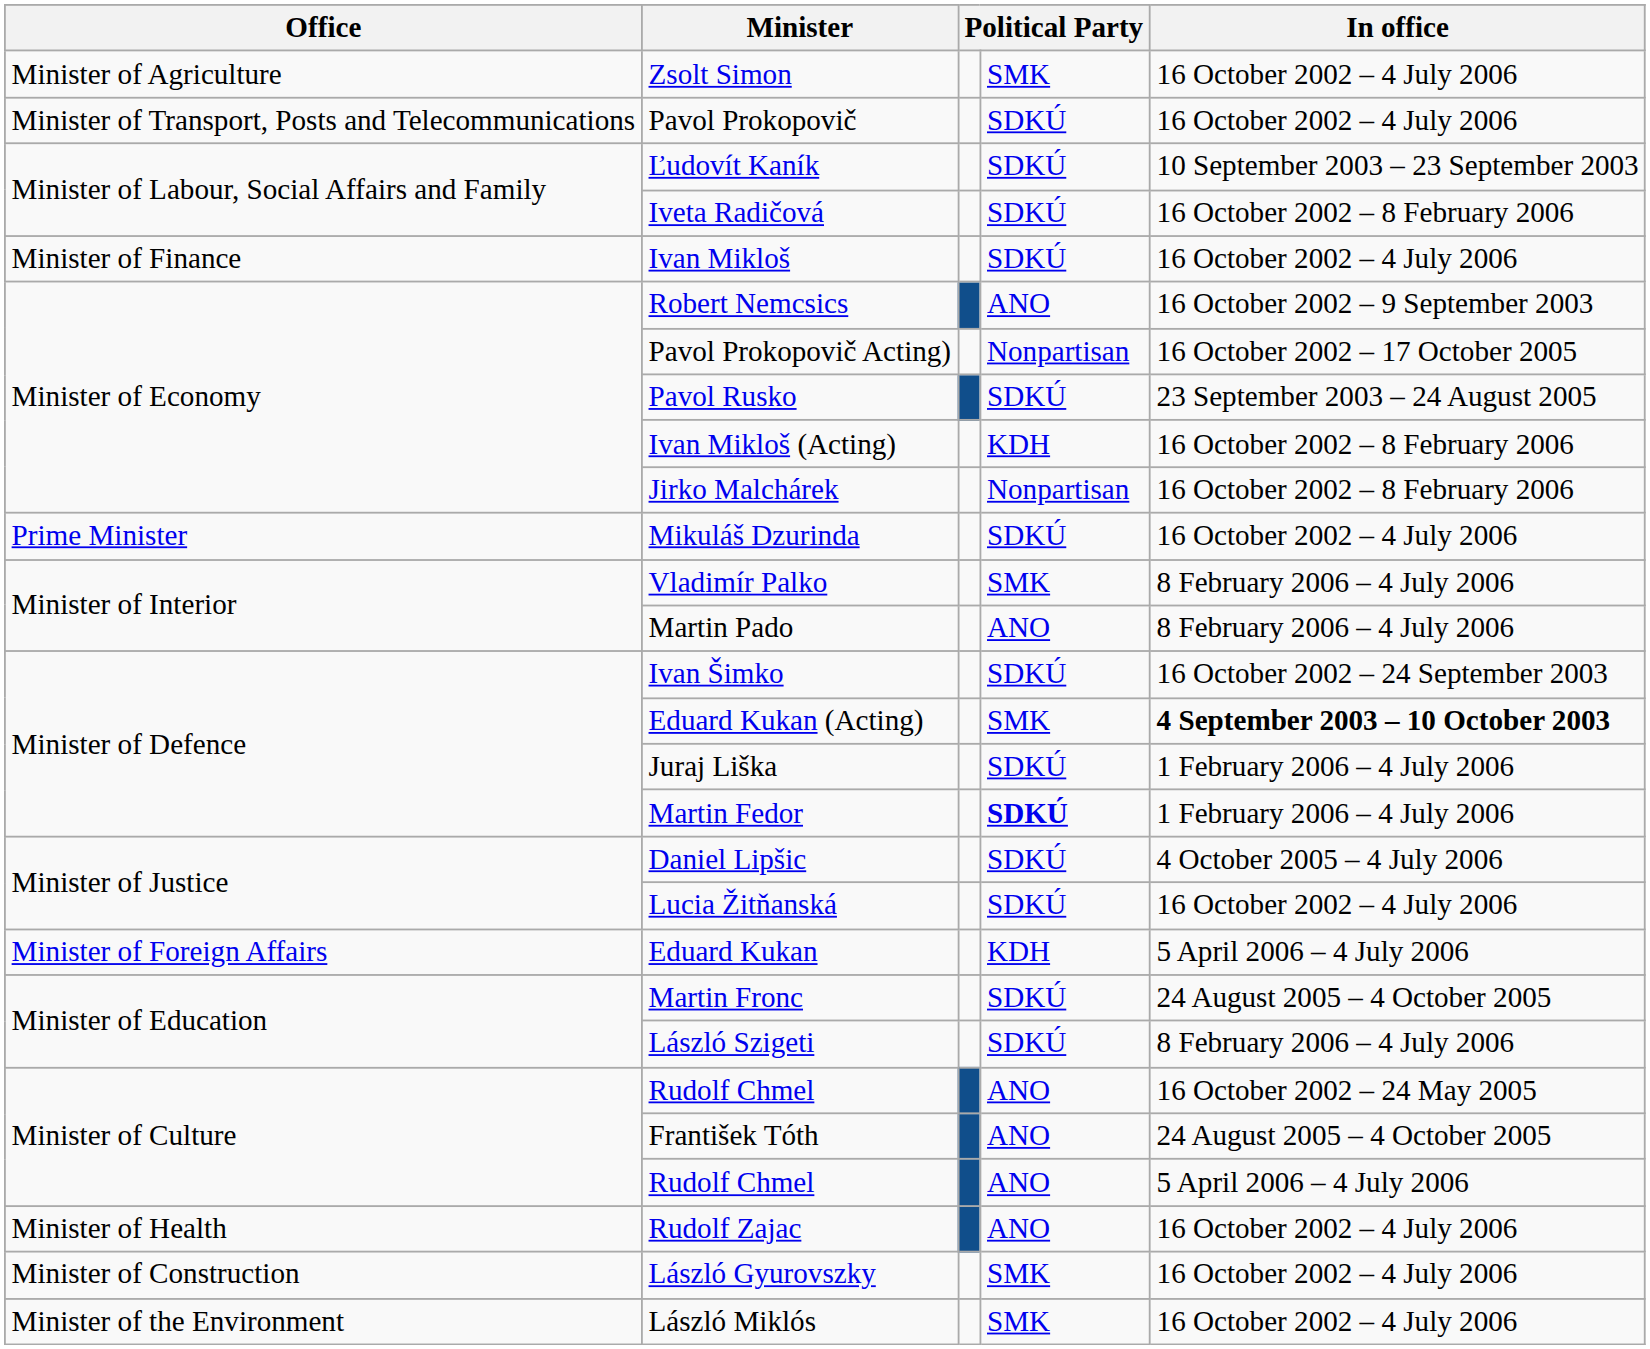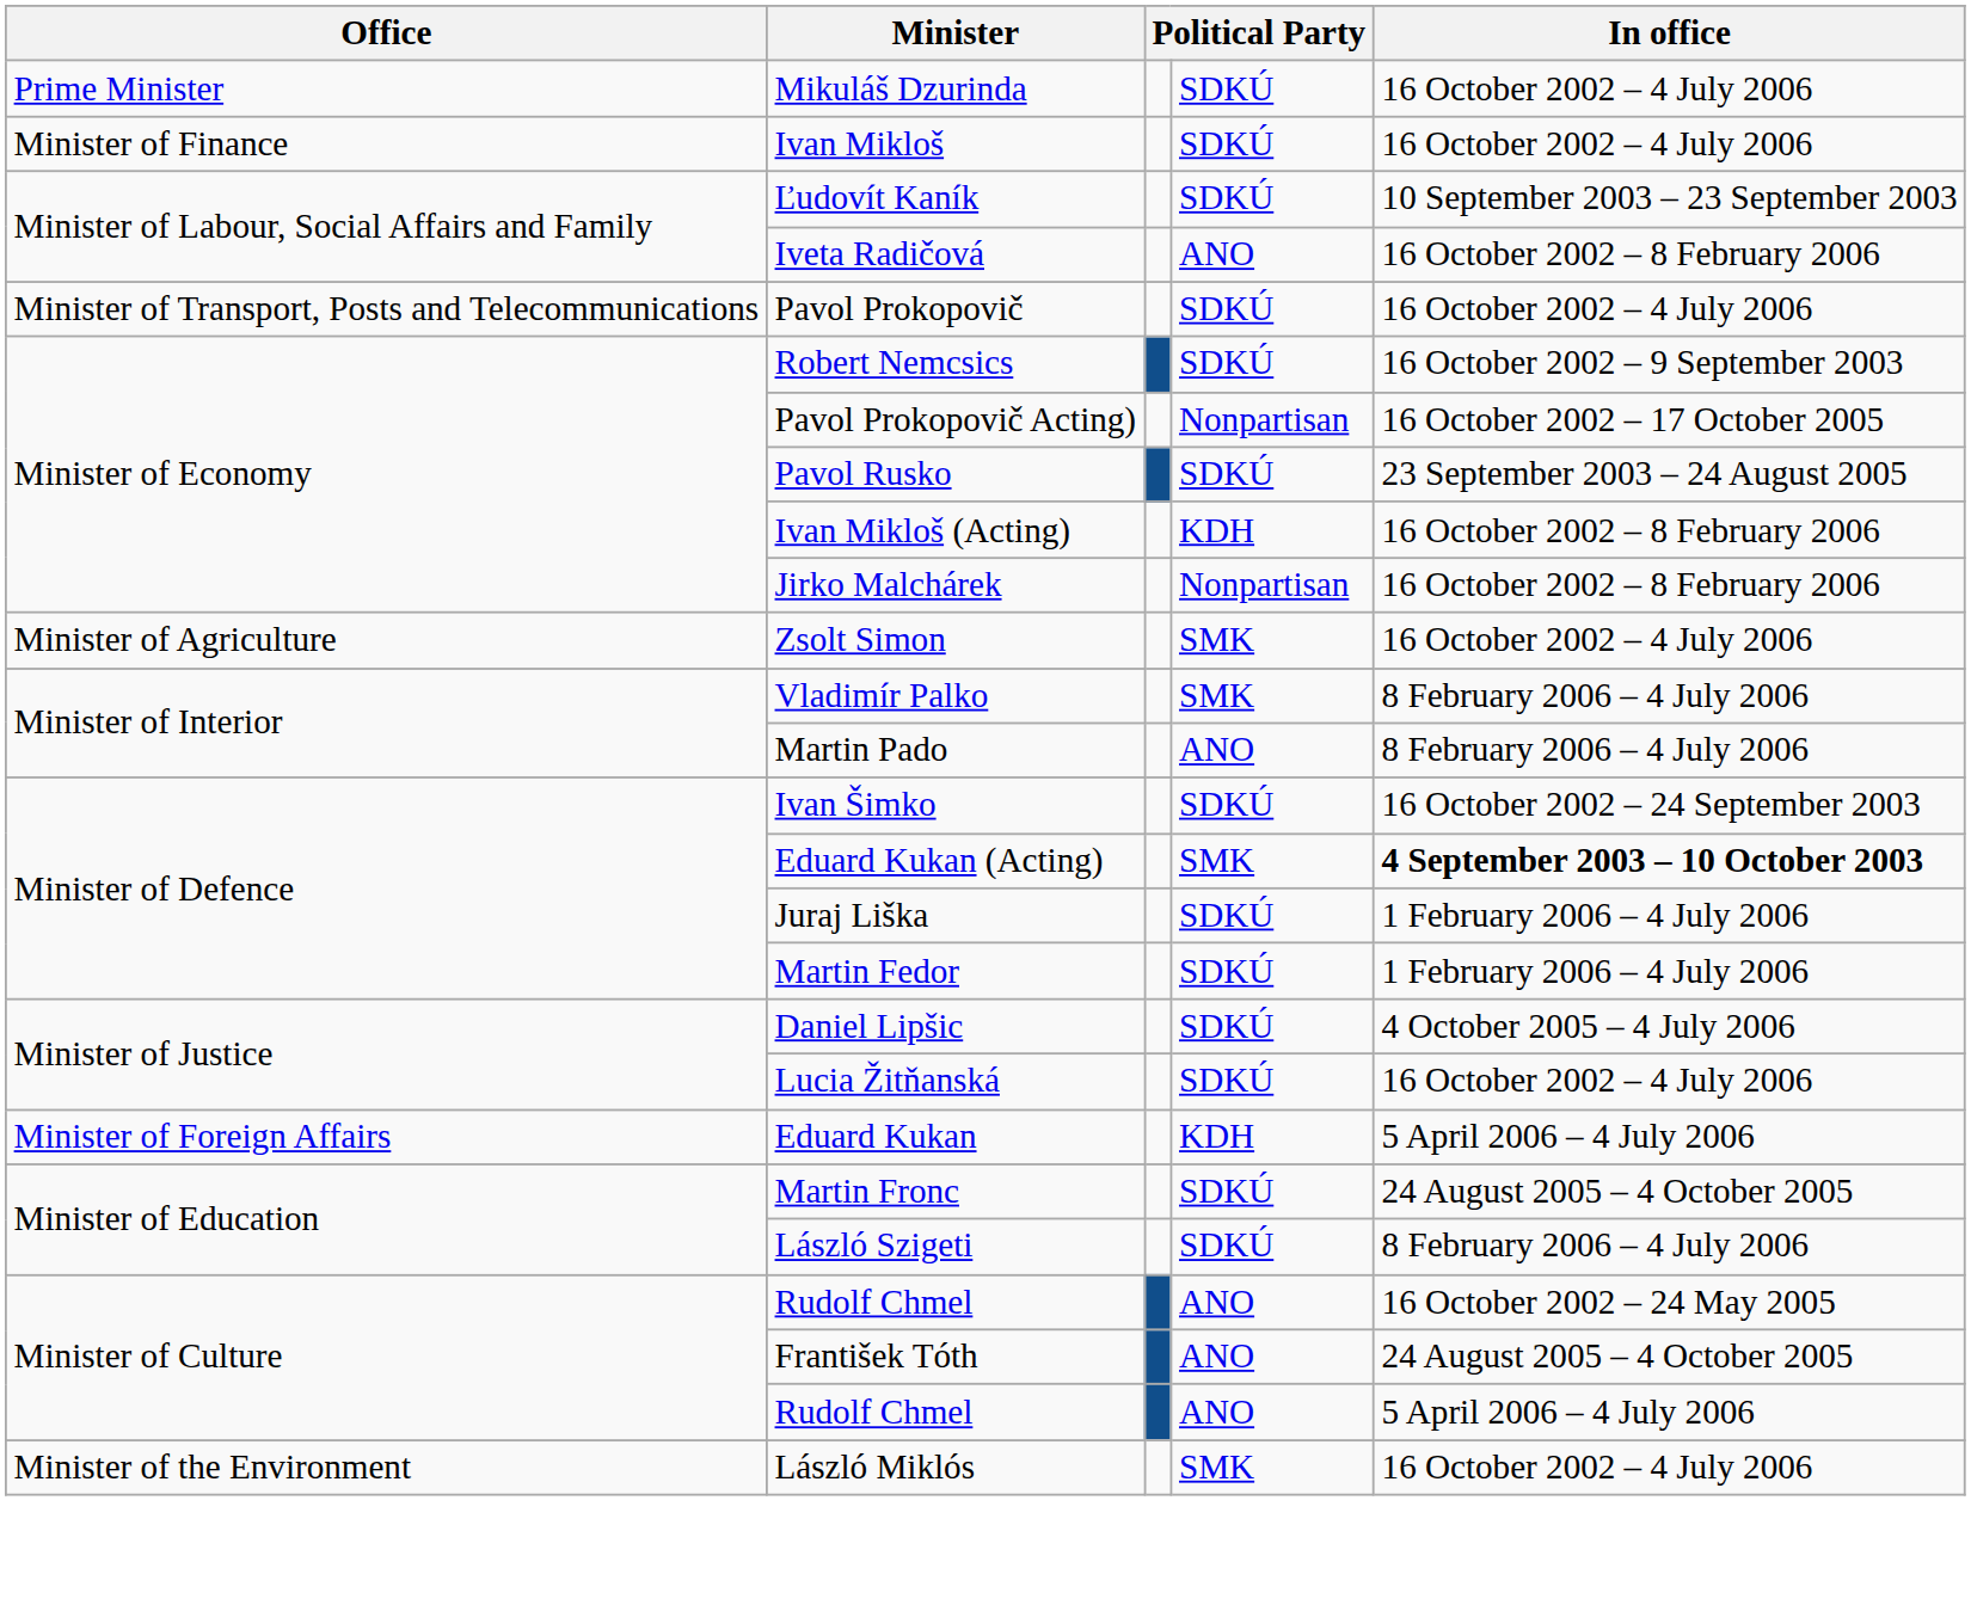rows swapped: Mikuláš Dzurinda <-> Zsolt Simon
rows swapped: Pavol Prokopovič <-> Ivan Mikloš
Iveta Radičová | column 4: SDKÚ -> ANO
Robert Nemcsics | column 4: ANO -> SDKÚ
Martin Fedor | column 4: bold -> normal
- row: Minister of Health | Rudolf Zajac | ANO | 16 October 2002 – 4 July 2006
- row: Minister of Construction | László Gyurovszky | SMK | 16 October 2002 – 4 July 2006
